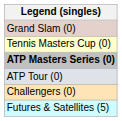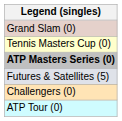row 5 | column 1: ATP Tour (0) -> Futures & Satellites (5)
row 7 | column 1: Futures & Satellites (5) -> ATP Tour (0)
